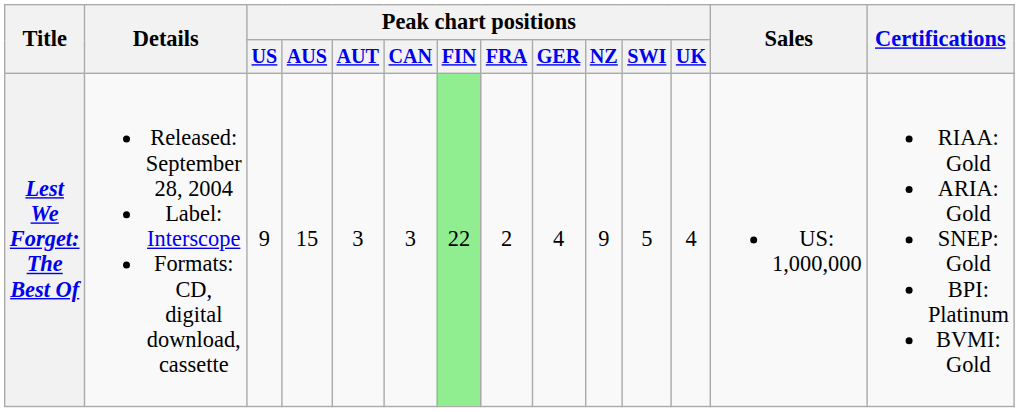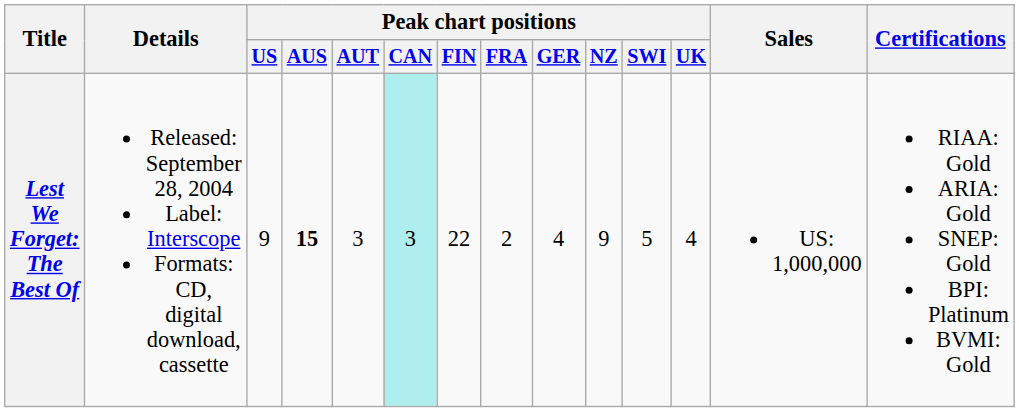Lest We Forget: The Best Of | Peak chart positions / AUS: normal -> bold
Lest We Forget: The Best Of | Peak chart positions / CAN: no background -> paleturquoise background
Lest We Forget: The Best Of | Peak chart positions / FIN: lightgreen background -> no background
